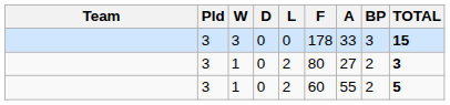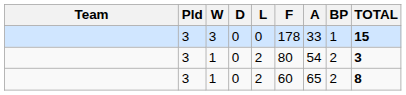row 2 | BP: 3 -> 1
row 3 | A: 27 -> 54
row 4 | A: 55 -> 65
row 4 | TOTAL: 5 -> 8
